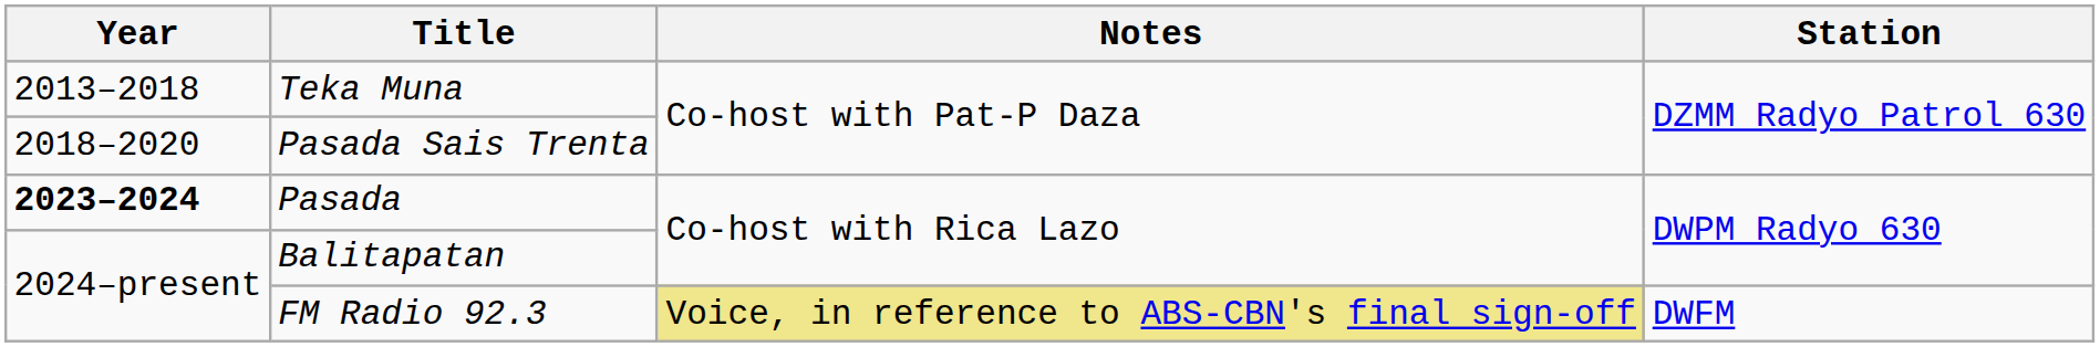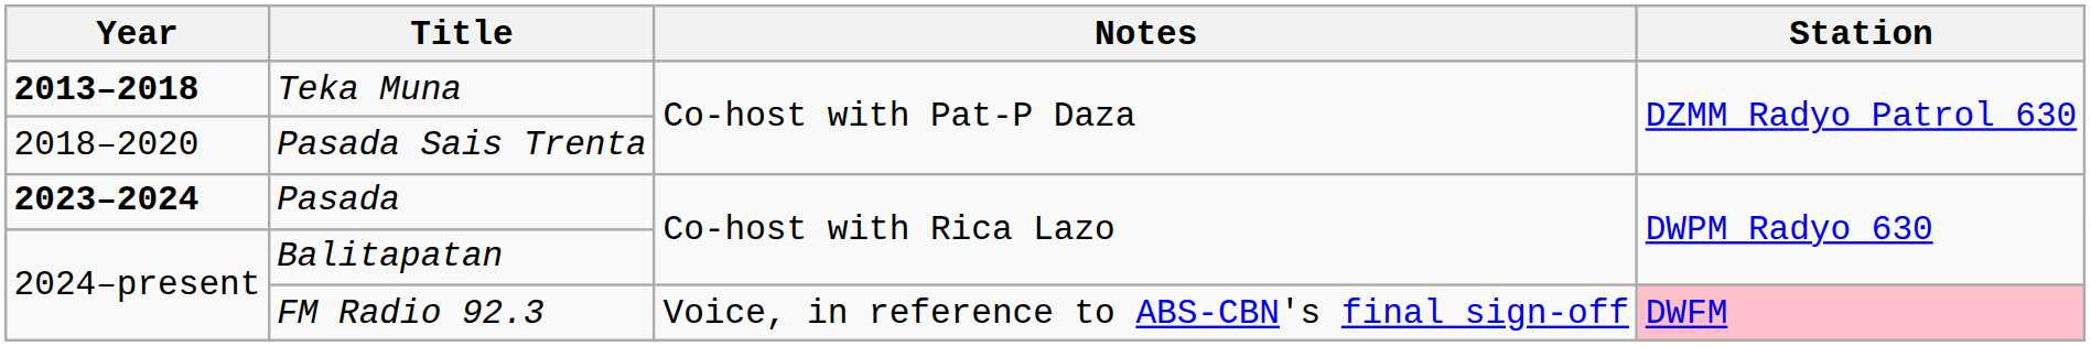Teka Muna | Year: normal -> bold
FM Radio 92.3 | Notes: khaki background -> no background
FM Radio 92.3 | Station: no background -> pink background
